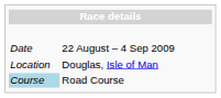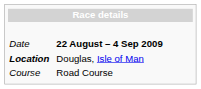Date | column 2: normal -> bold
Location | column 1: normal -> bold
Course | column 1: lightblue background -> no background
